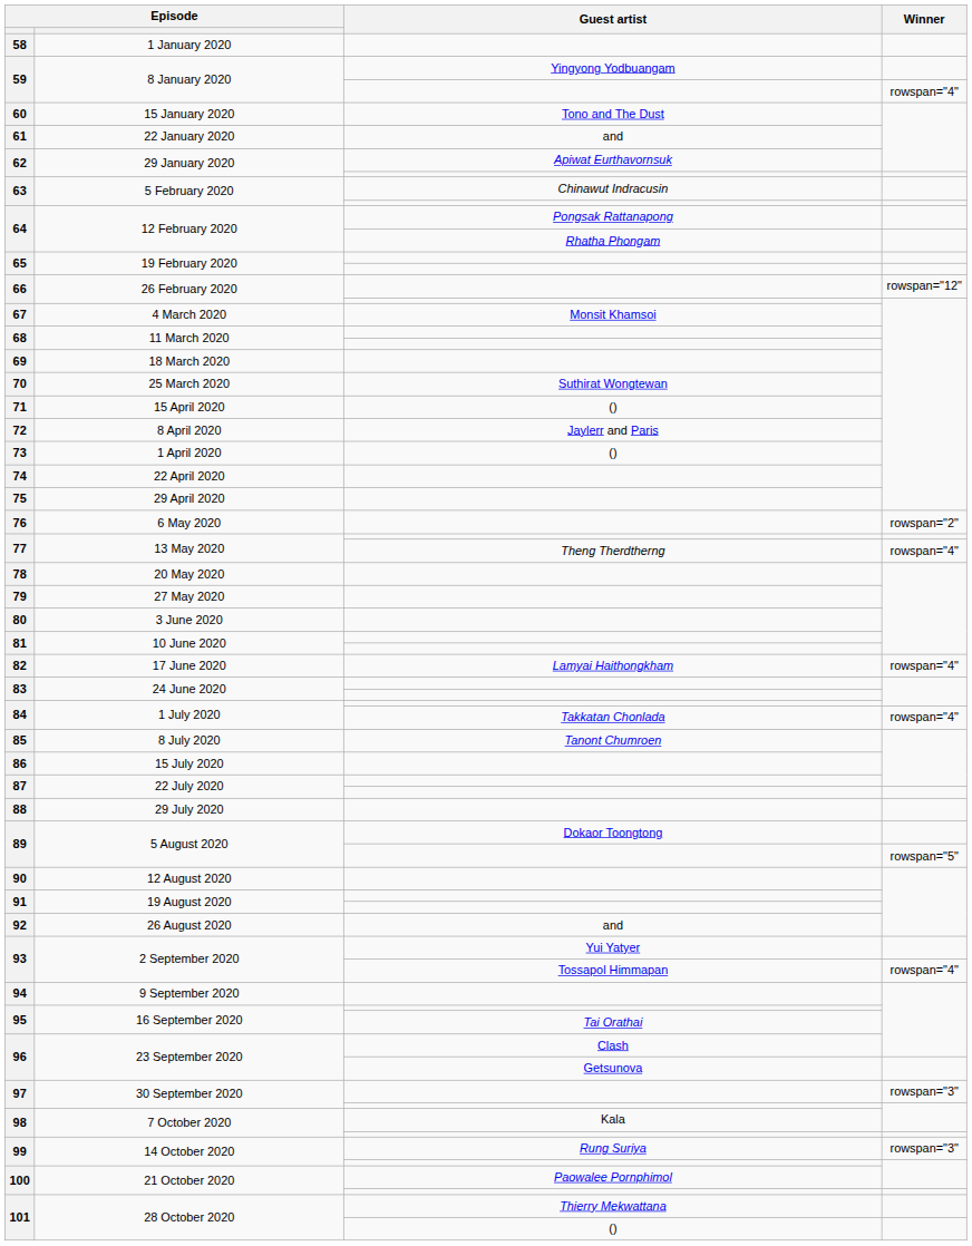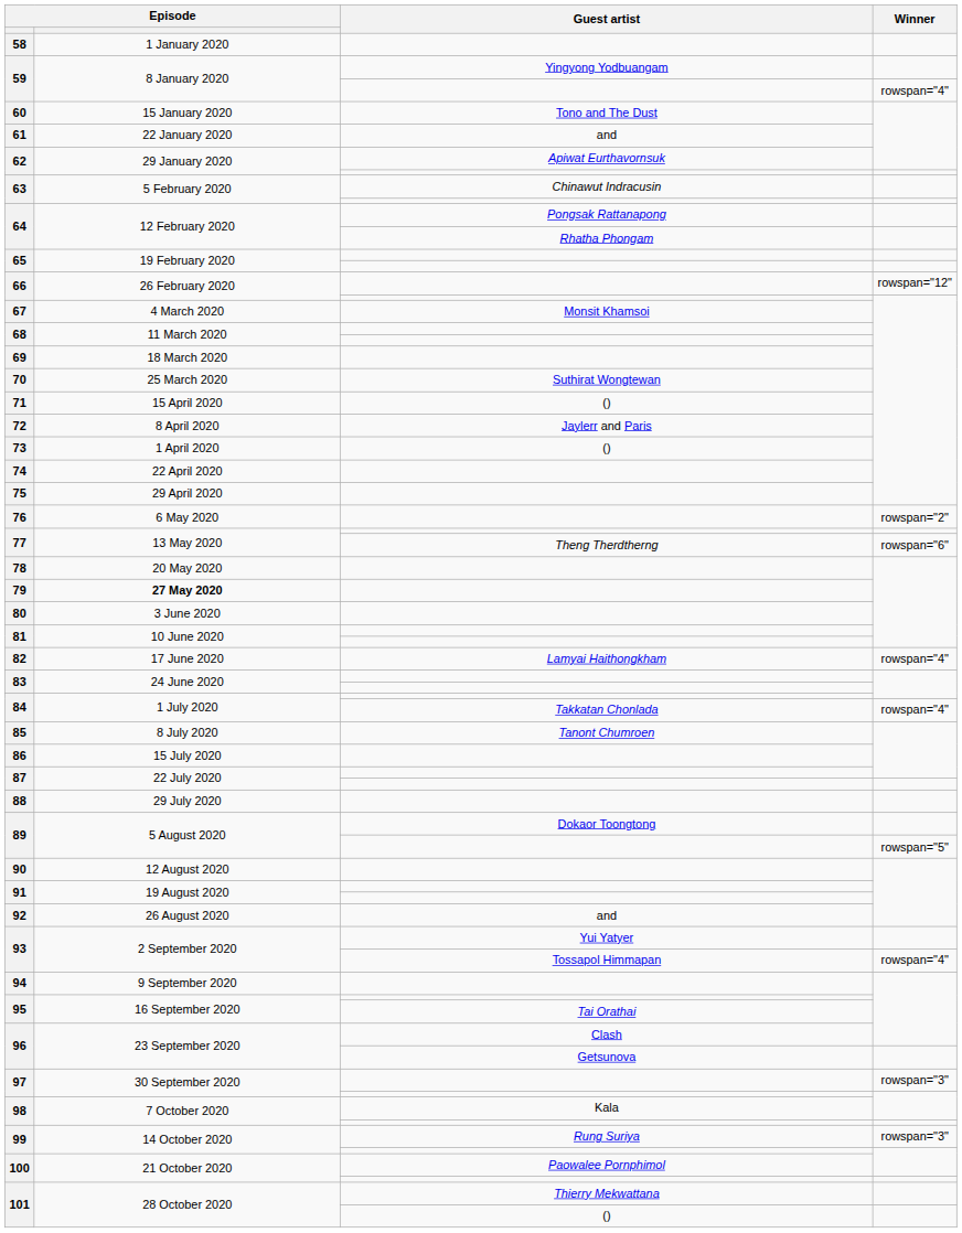77 / Theng Therdtherng | Winner: rowspan="4" -> rowspan="6"
79 | column 2: normal -> bold
